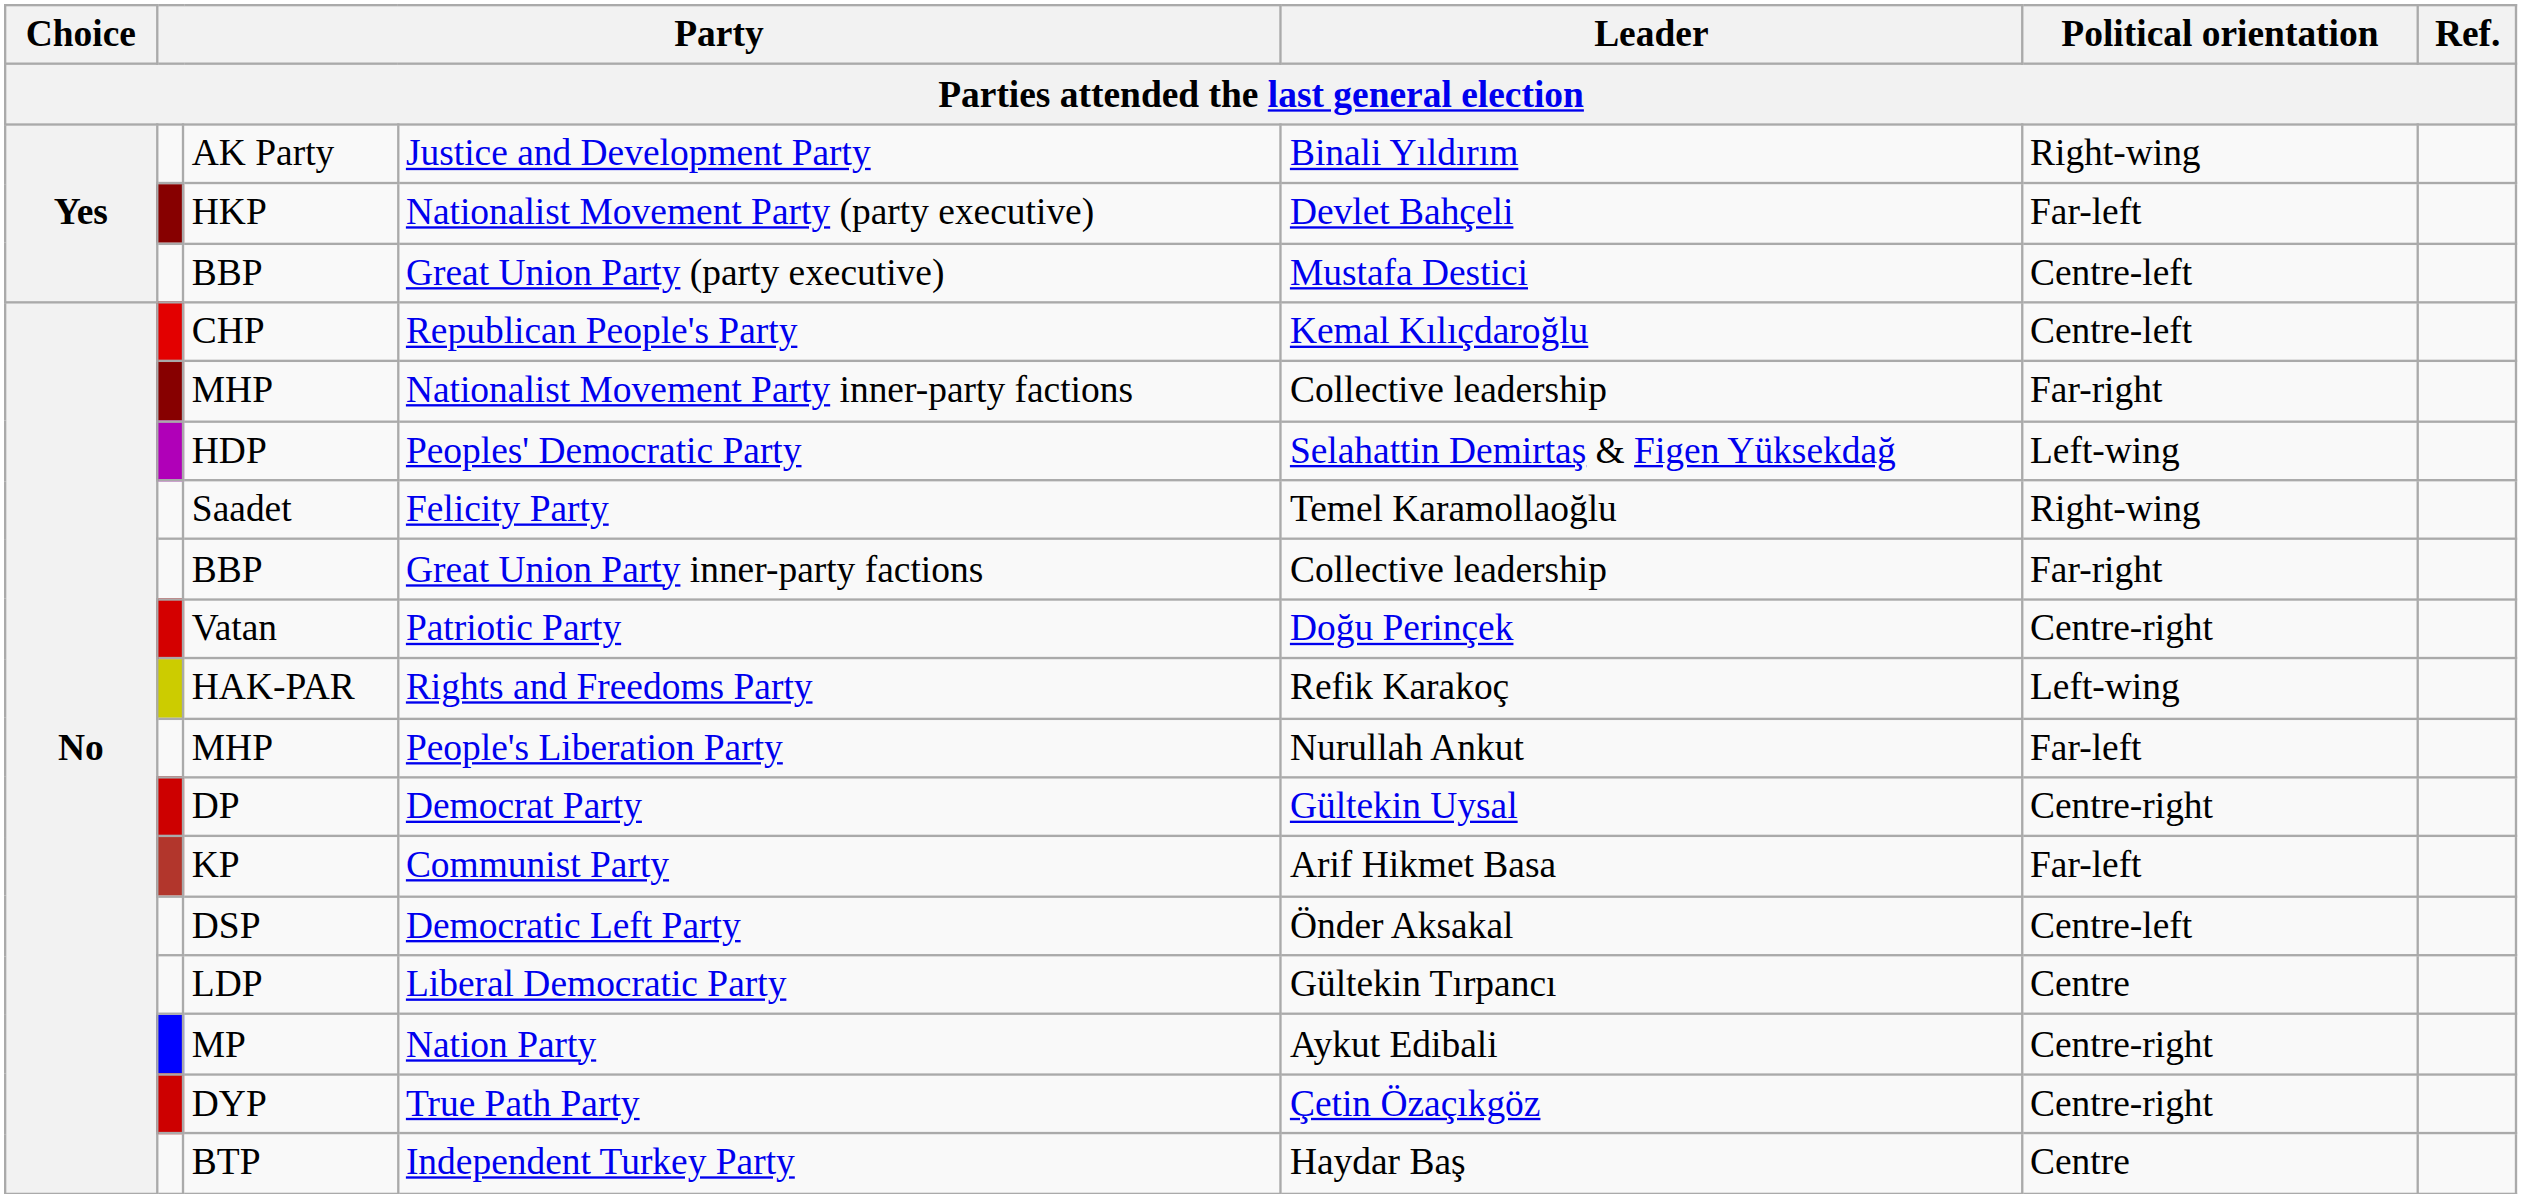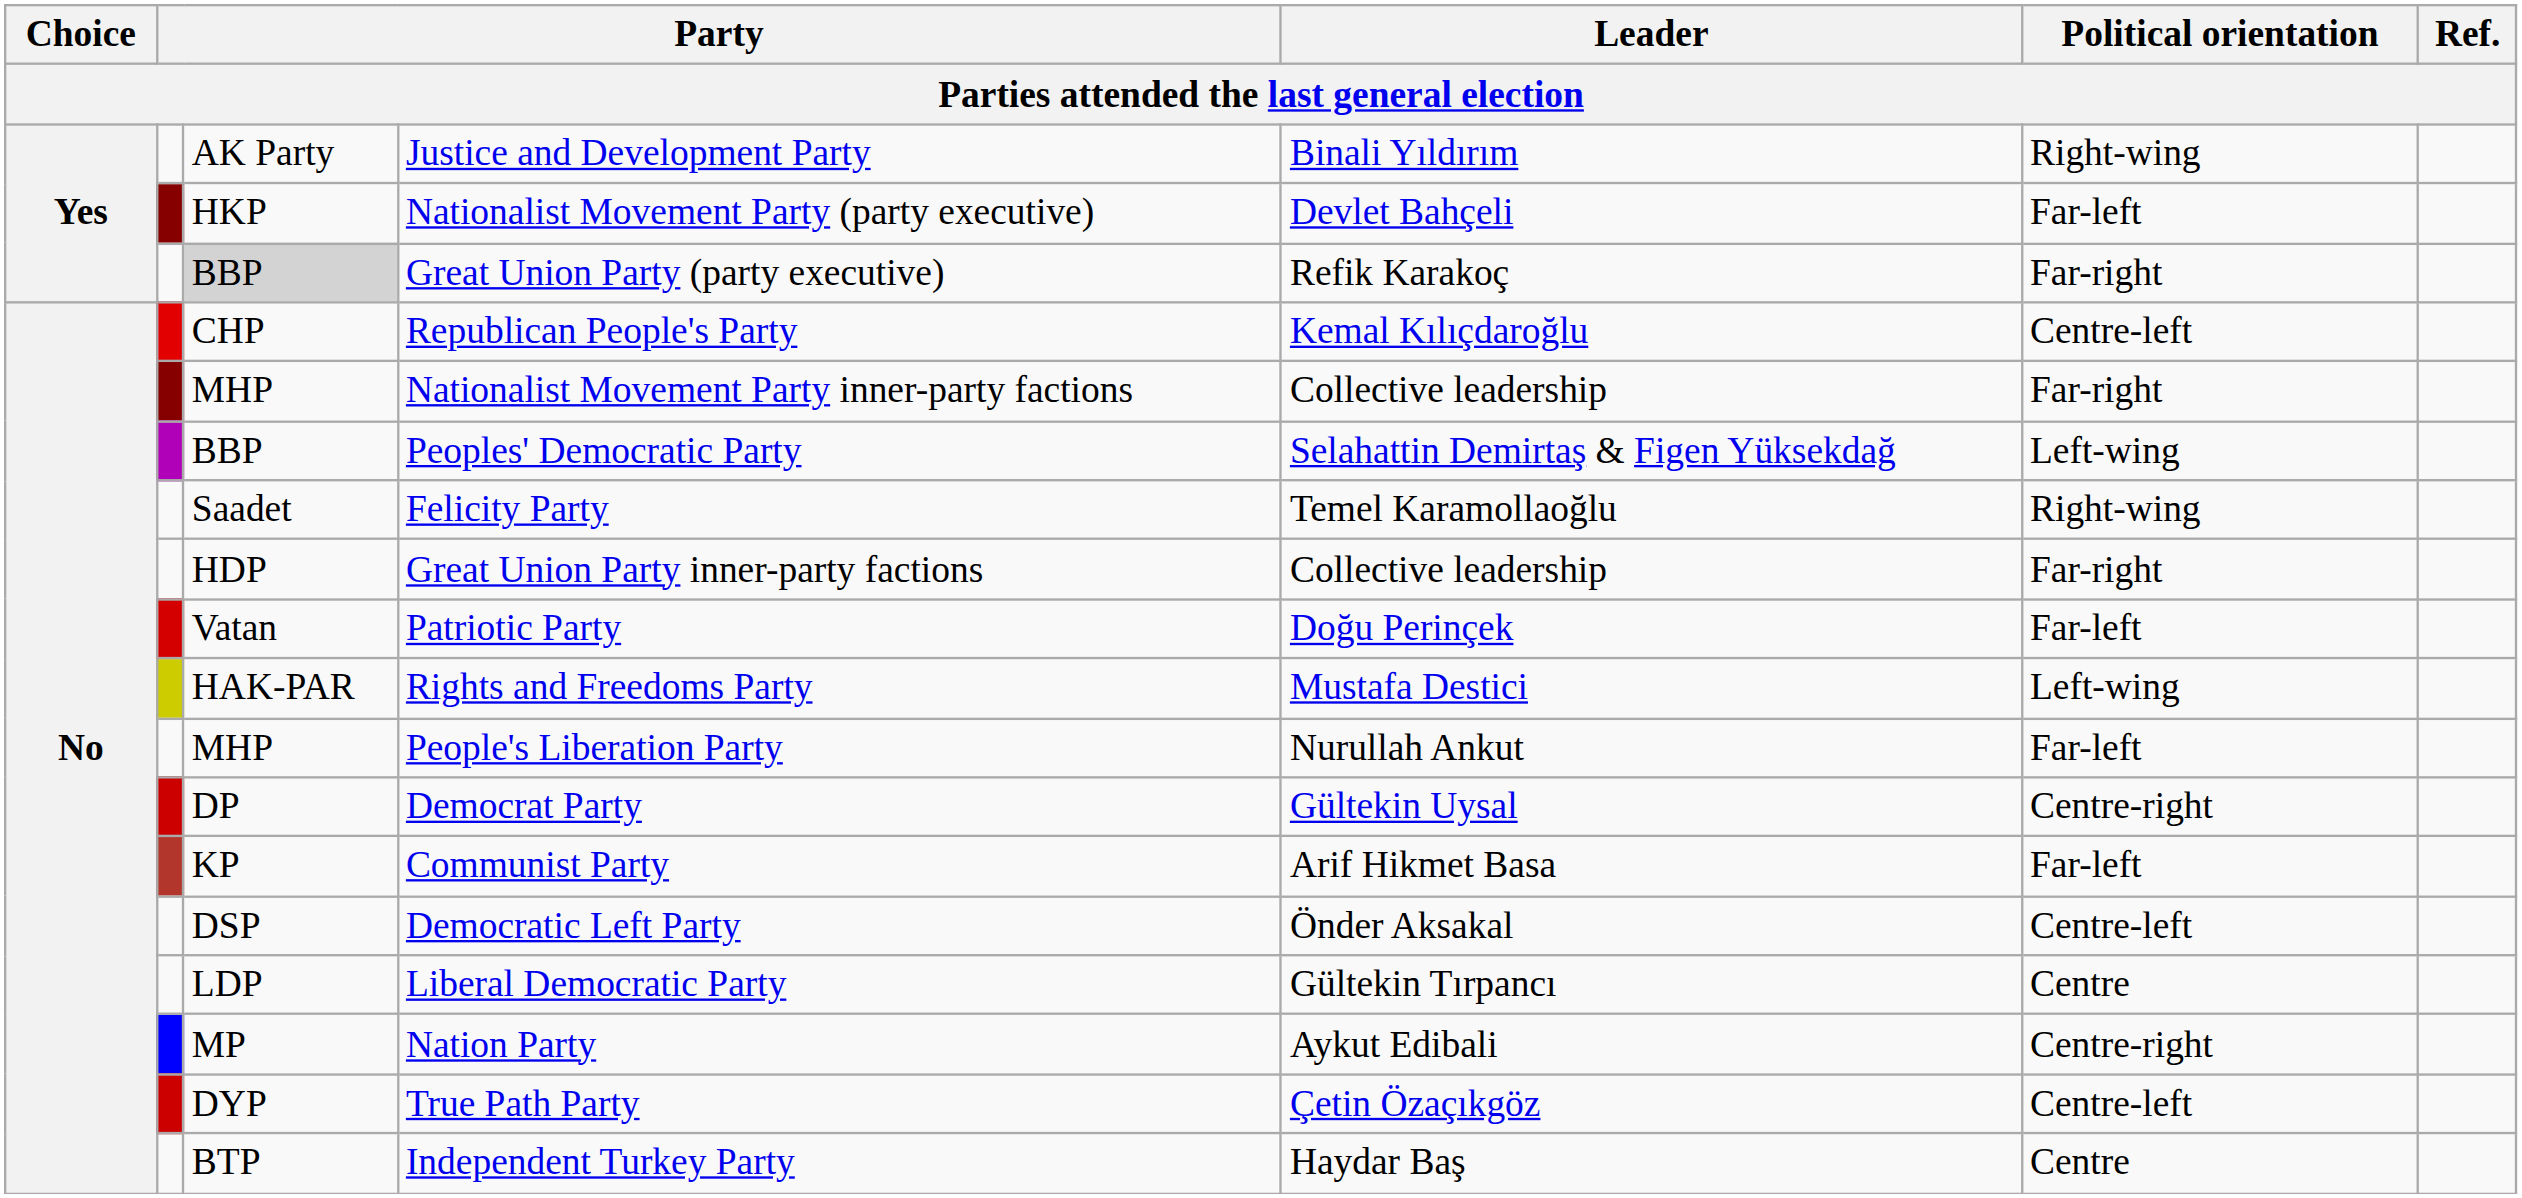Great Union Party (party executive) | column 3: no background -> lightgrey background
Great Union Party (party executive) | Leader: Mustafa Destici -> Refik Karakoç
Great Union Party (party executive) | Political orientation: Centre-left -> Far-right
Peoples' Democratic Party | column 3: HDP -> BBP
Great Union Party inner-party factions | column 3: BBP -> HDP
Patriotic Party | Political orientation: Centre-right -> Far-left
Rights and Freedoms Party | Leader: Refik Karakoç -> Mustafa Destici
True Path Party | Political orientation: Centre-right -> Centre-left
